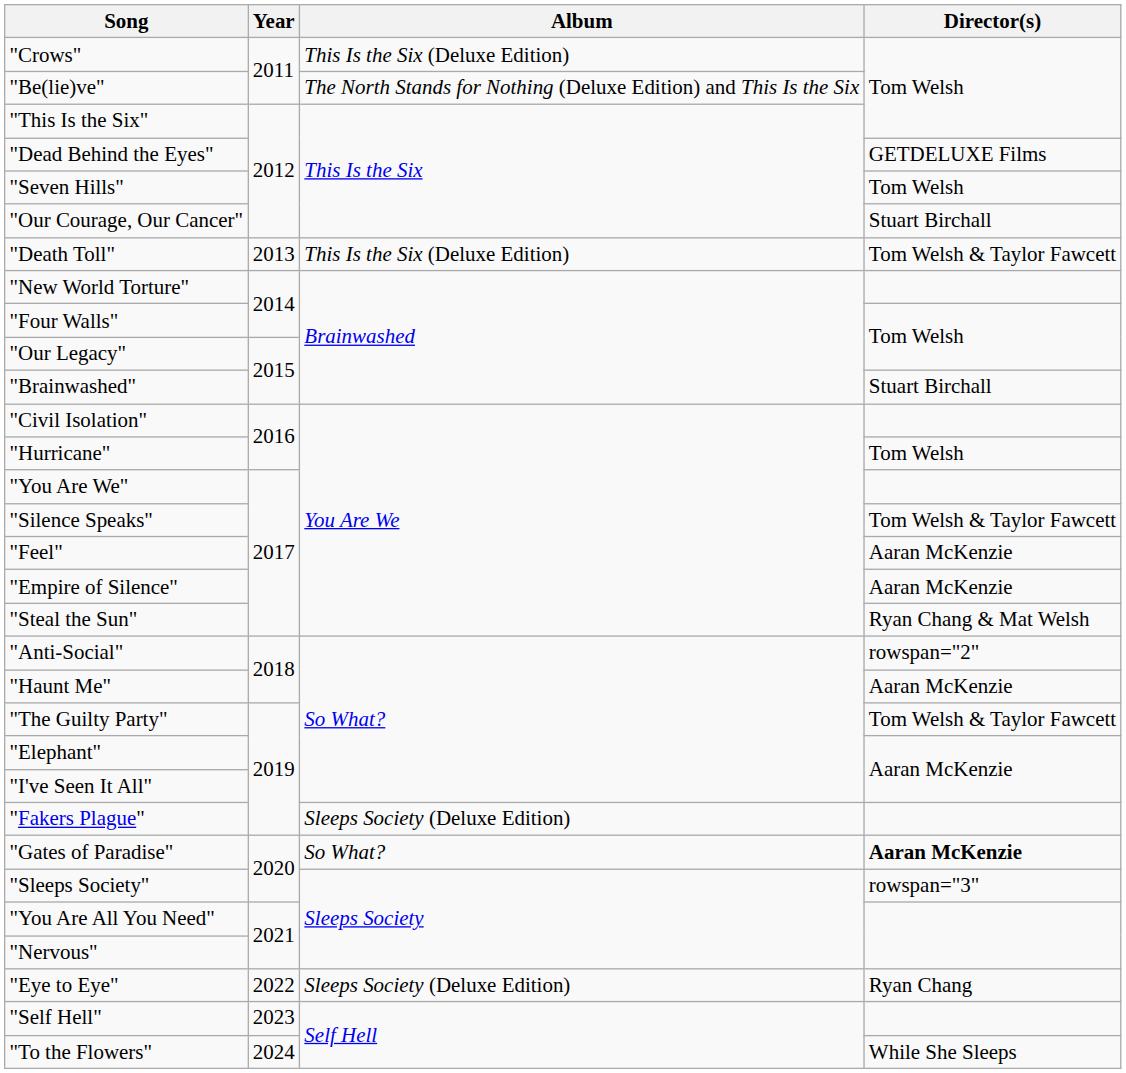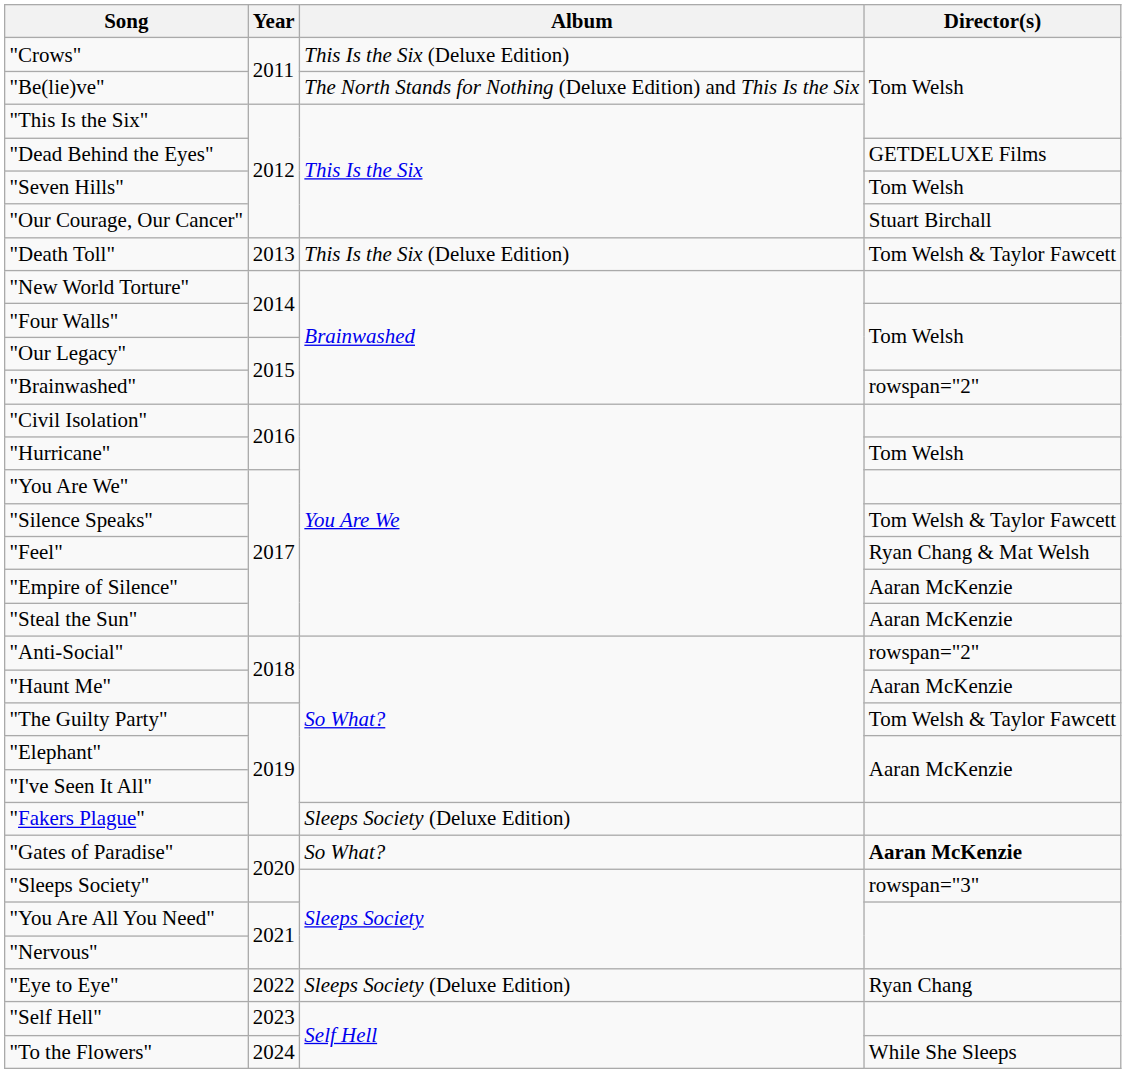"Brainwashed" | Director(s): Stuart Birchall -> rowspan="2"
"Feel" | Director(s): Aaran McKenzie -> Ryan Chang & Mat Welsh
"Steal the Sun" | Director(s): Ryan Chang & Mat Welsh -> Aaran McKenzie
